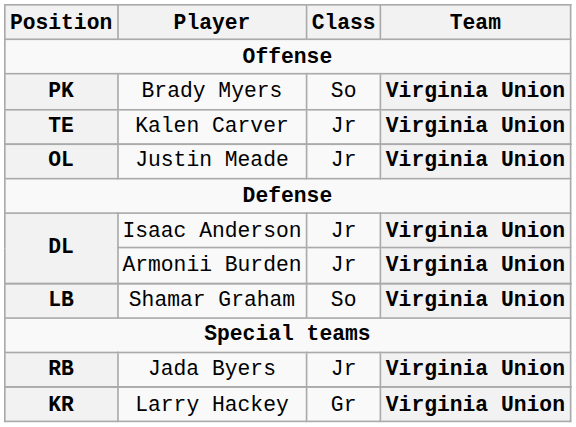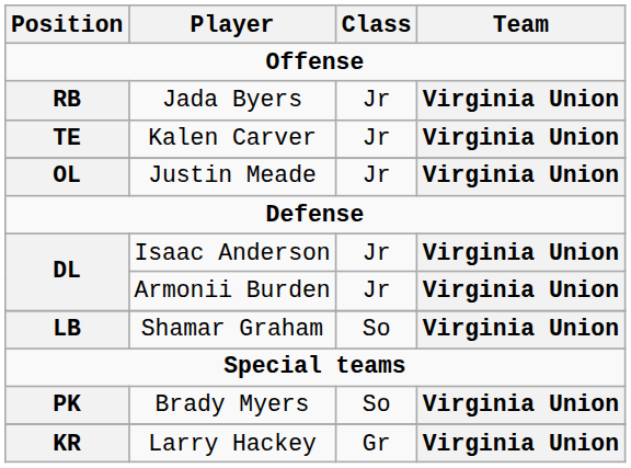rows swapped: Jada Byers <-> Brady Myers
